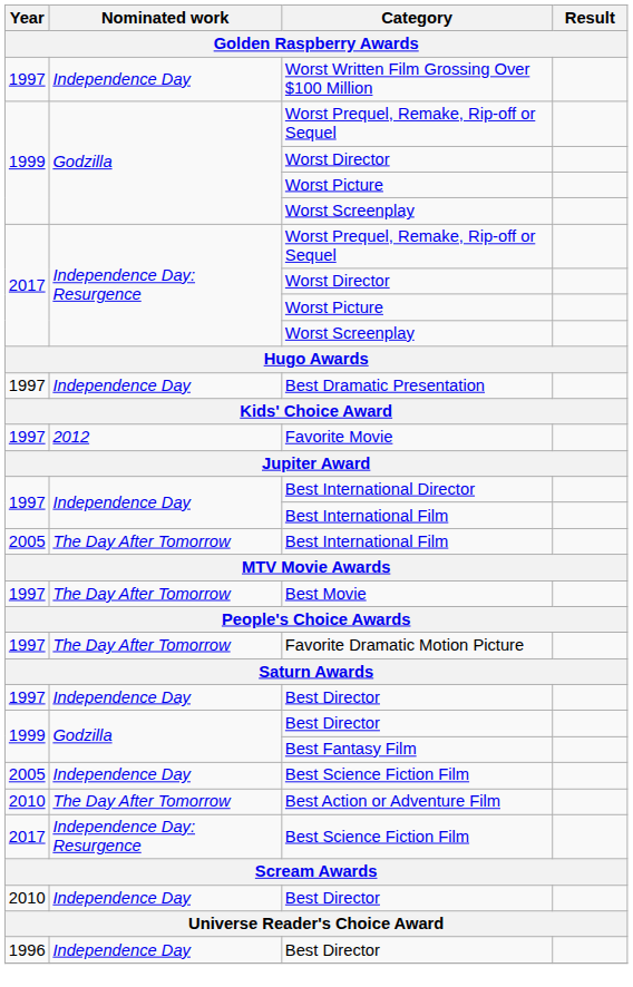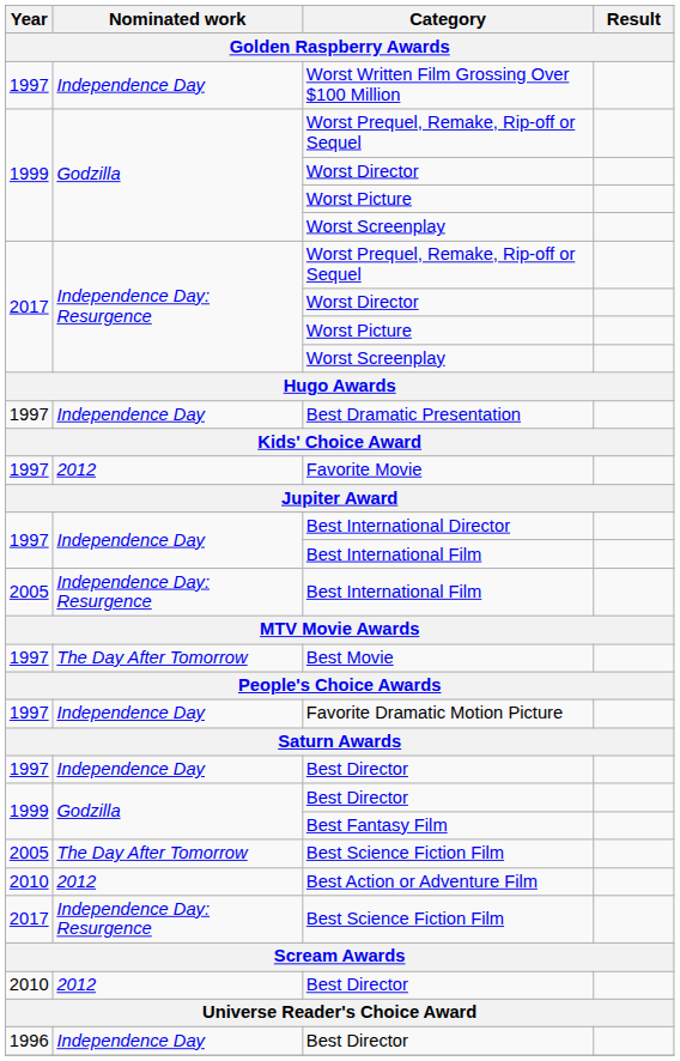2005 / Best International Film | Nominated work: The Day After Tomorrow -> Independence Day: Resurgence
Favorite Dramatic Motion Picture | Nominated work: The Day After Tomorrow -> Independence Day
2005 / Best Science Fiction Film | Nominated work: Independence Day -> The Day After Tomorrow
Best Action or Adventure Film | Nominated work: The Day After Tomorrow -> 2012
2010 / Best Director | Nominated work: Independence Day -> 2012
